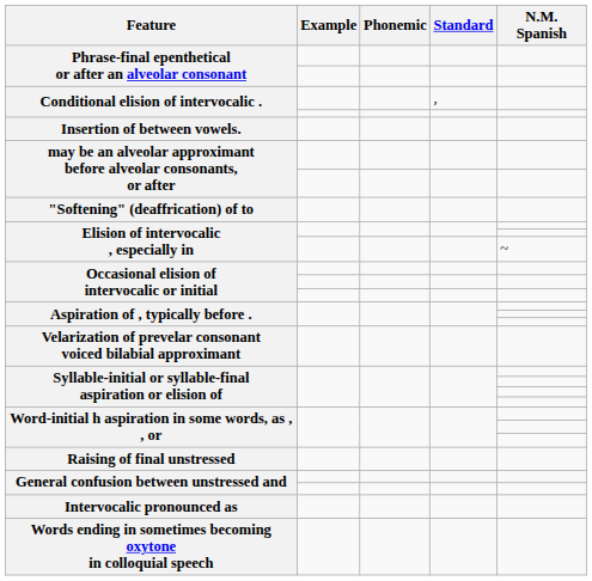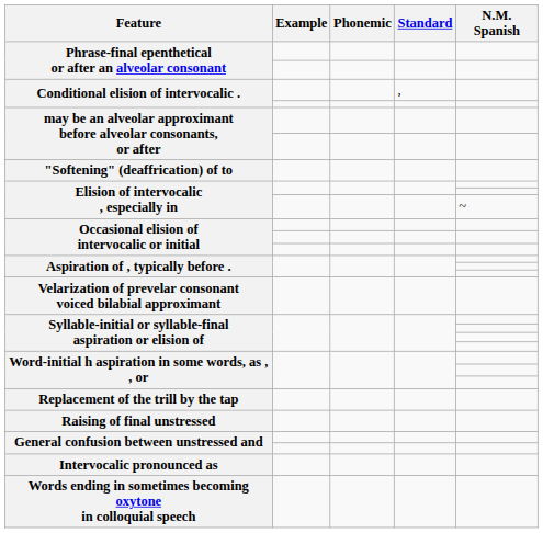- row: Insertion of between vowels.
+ row: Replacement of the trill by the tap
